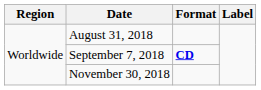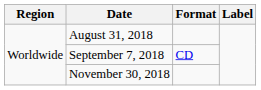September 7, 2018 | Format: bold -> normal
